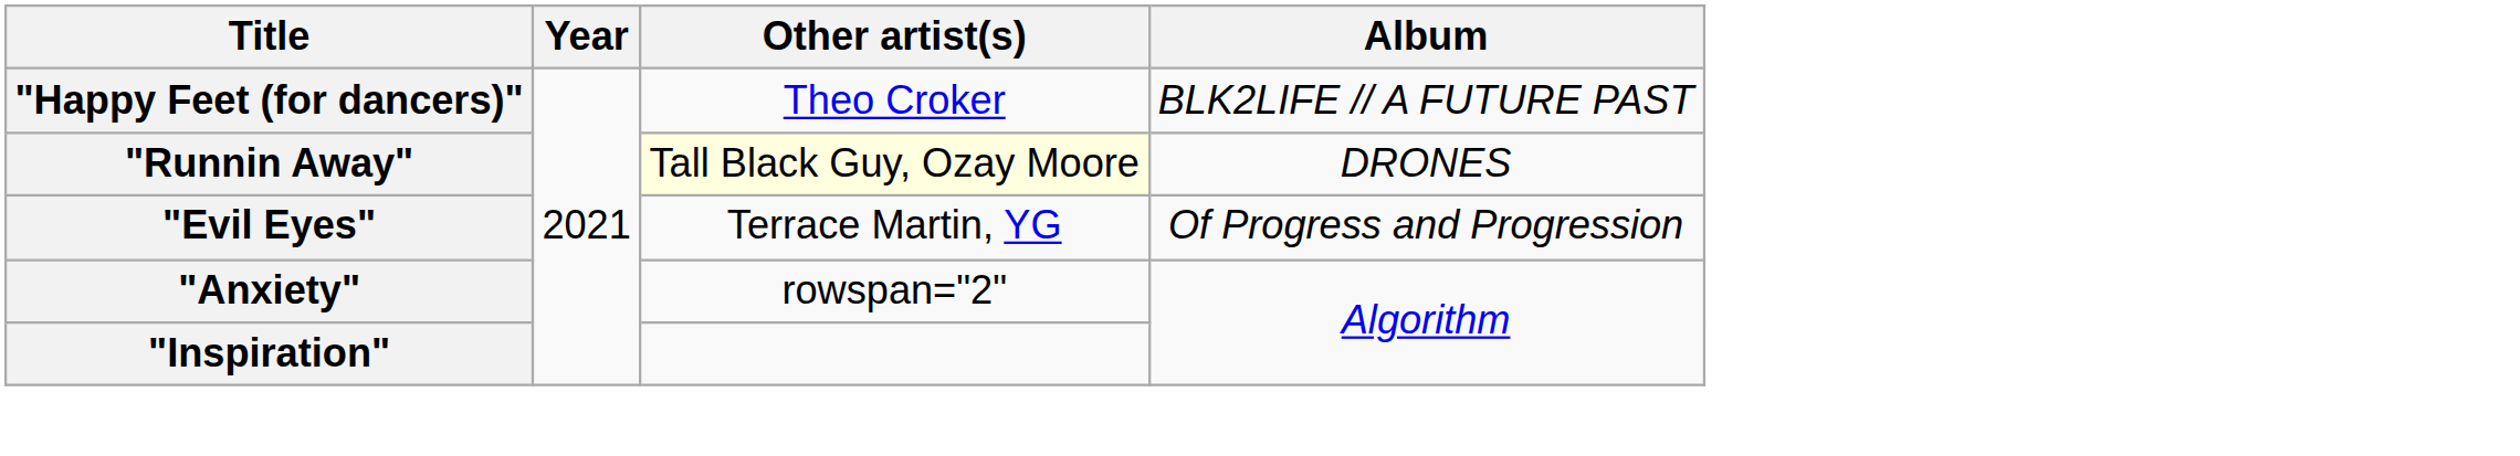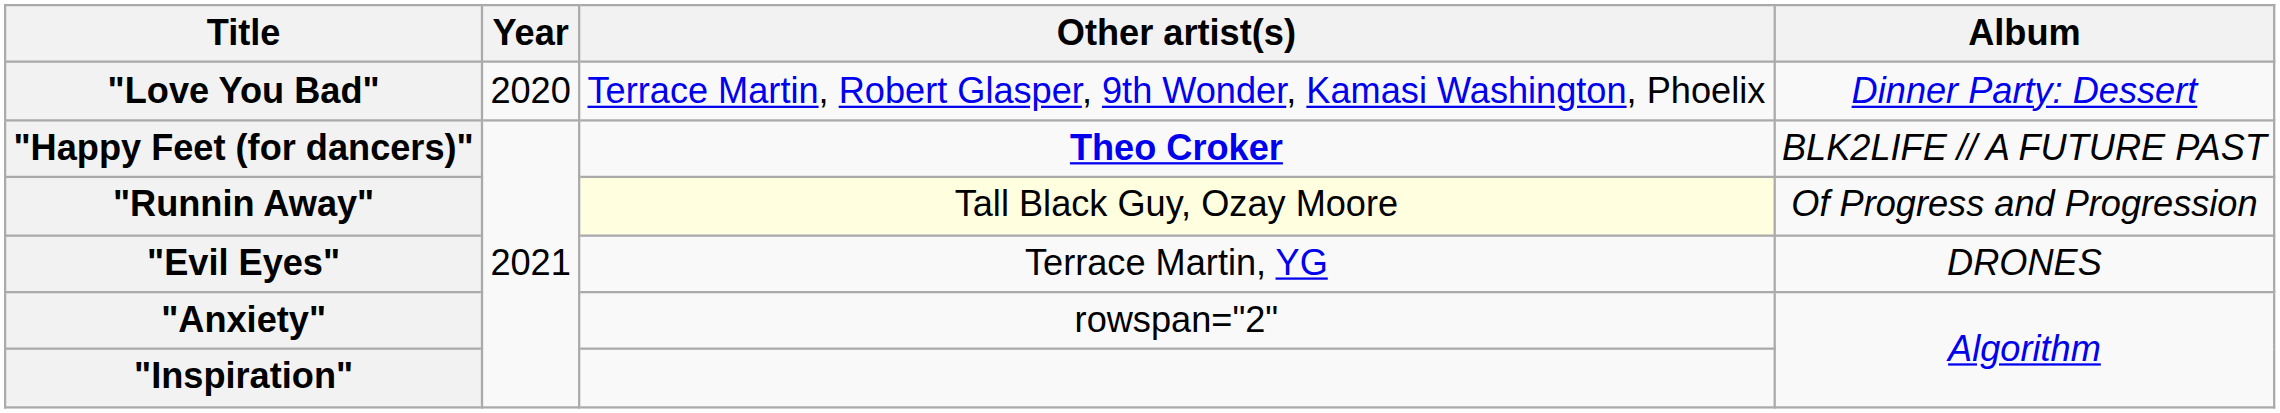+ row: "Love You Bad" | 2020 | Terrace Martin, Robert Glasper, 9th Wonder, Kamasi Washington, Phoelix | Dinner Party: Dessert
"Happy Feet (for dancers)" | Other artist(s): normal -> bold
"Runnin Away" | Album: DRONES -> Of Progress and Progression
"Evil Eyes" | Album: Of Progress and Progression -> DRONES
